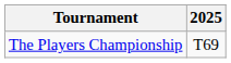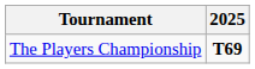The Players Championship | 2025: normal -> bold
